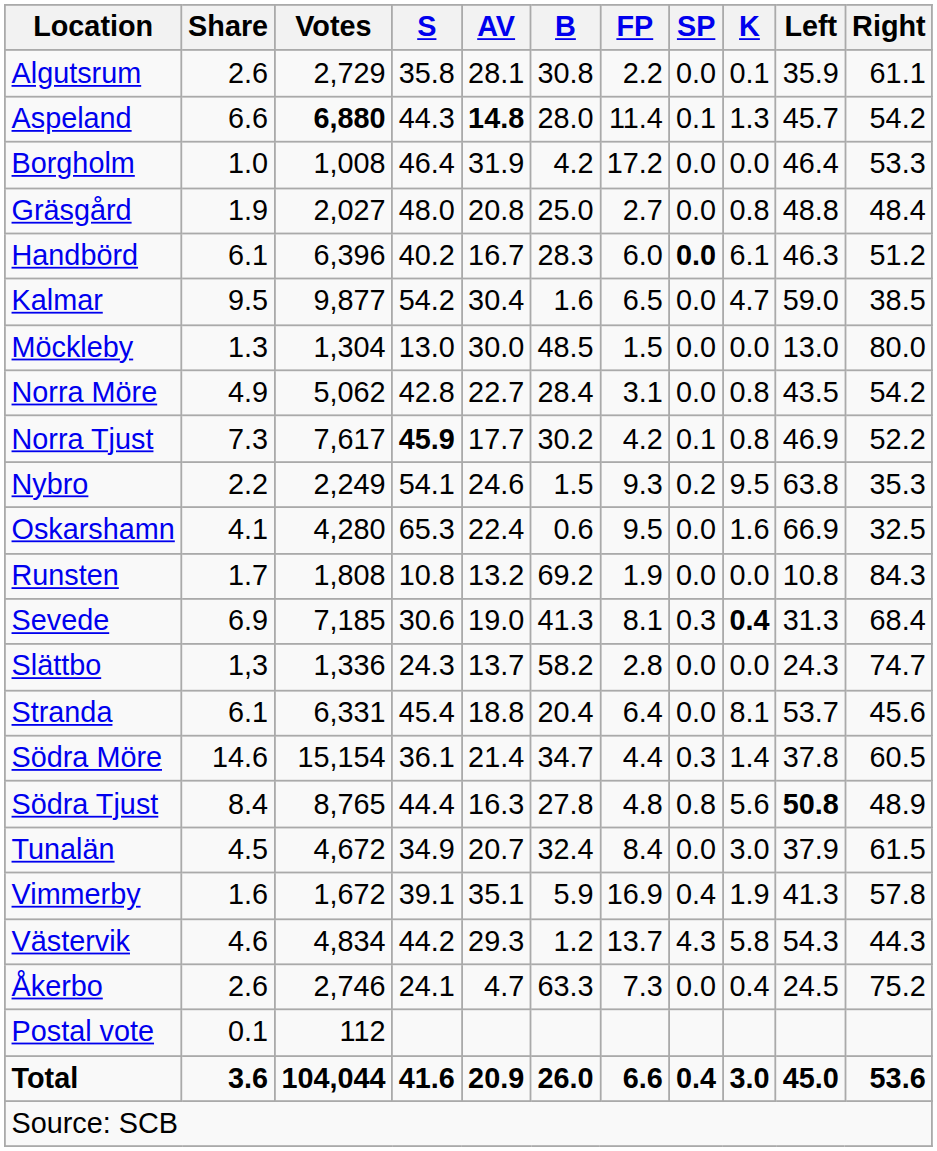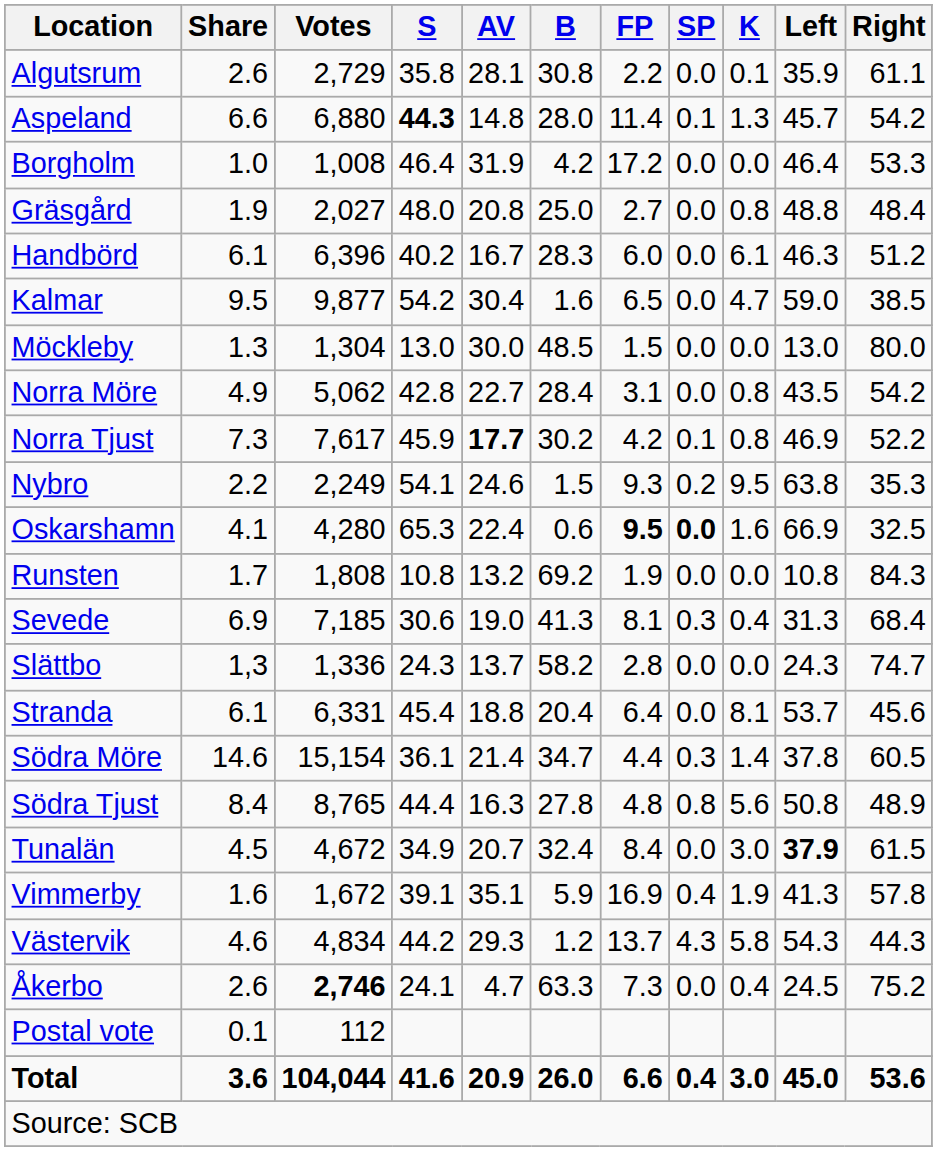Aspeland | Votes: bold -> normal
Aspeland | S: normal -> bold
Aspeland | AV: bold -> normal
Handbörd | SP: bold -> normal
Norra Tjust | S: bold -> normal
Norra Tjust | AV: normal -> bold
Oskarshamn | FP: normal -> bold
Oskarshamn | SP: normal -> bold
Sevede | K: bold -> normal
Södra Tjust | Left: bold -> normal
Tunalän | Left: normal -> bold
Åkerbo | Votes: normal -> bold
